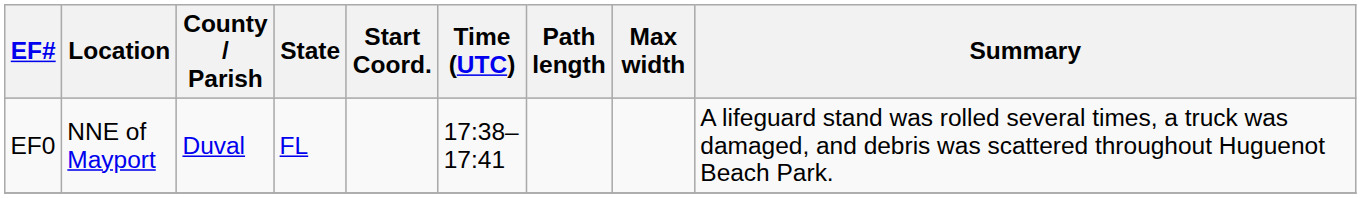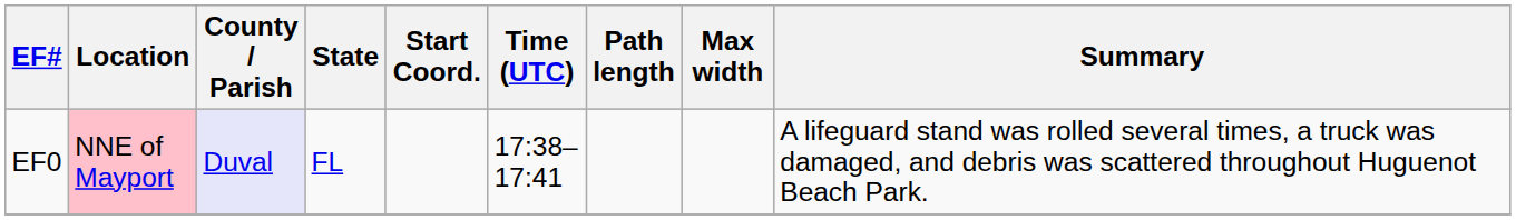EF0 | Location: no background -> pink background
EF0 | County / Parish: no background -> lavender background
